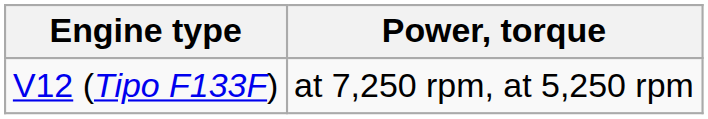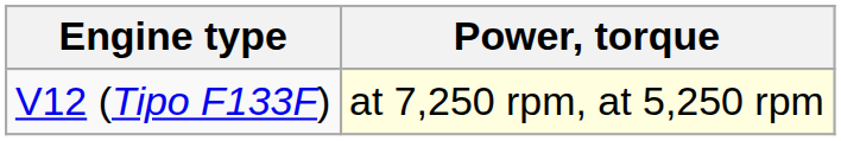V12 (Tipo F133F) | Power, torque: no background -> lightyellow background
